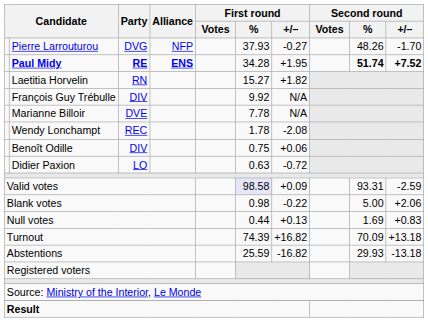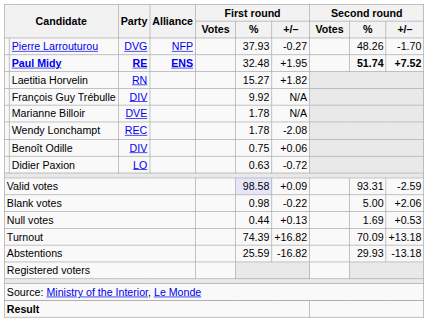Paul Midy | First round / %: 34.28 -> 32.48
Marianne Billoir | First round / %: 7.78 -> 1.78
Null votes | Second round / +/–: +0.83 -> +0.53
